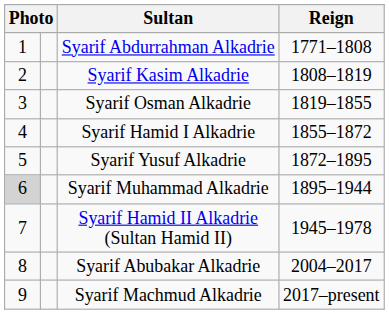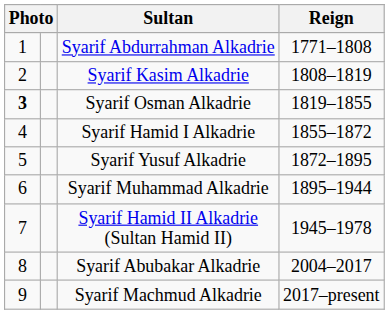Syarif Osman Alkadrie | column 1: normal -> bold
Syarif Muhammad Alkadrie | column 1: lightgrey background -> no background
